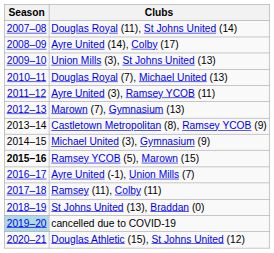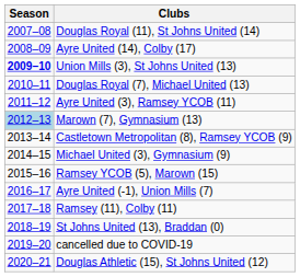Union Mills (3), St Johns United (13) | Season: normal -> bold
Marown (7), Gymnasium (13) | Season: no background -> lightblue background
Ramsey YCOB (5), Marown (15) | Season: bold -> normal
cancelled due to COVID-19 | Season: lightblue background -> no background
